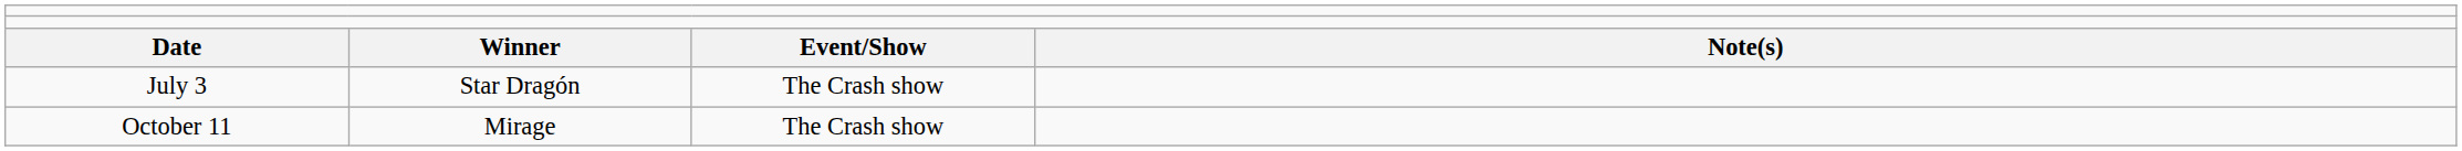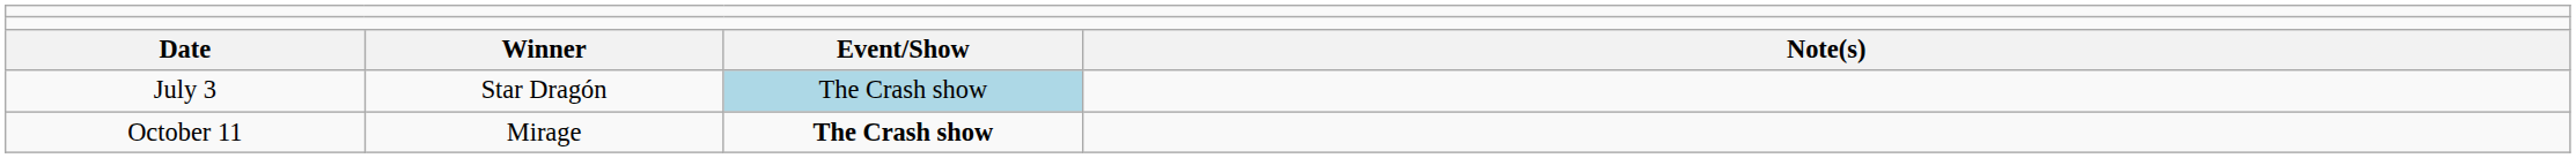July 3 | column 3: no background -> lightblue background
October 11 | column 3: normal -> bold
